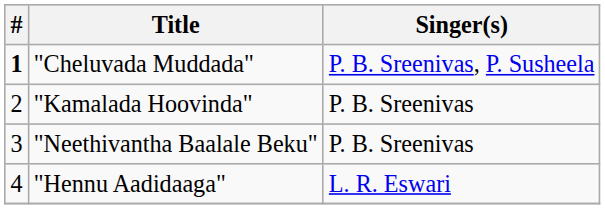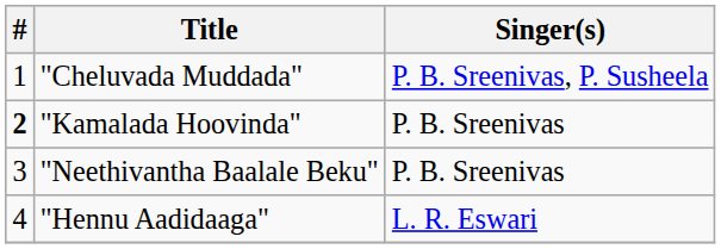"Cheluvada Muddada" | #: bold -> normal
"Kamalada Hoovinda" | #: normal -> bold
